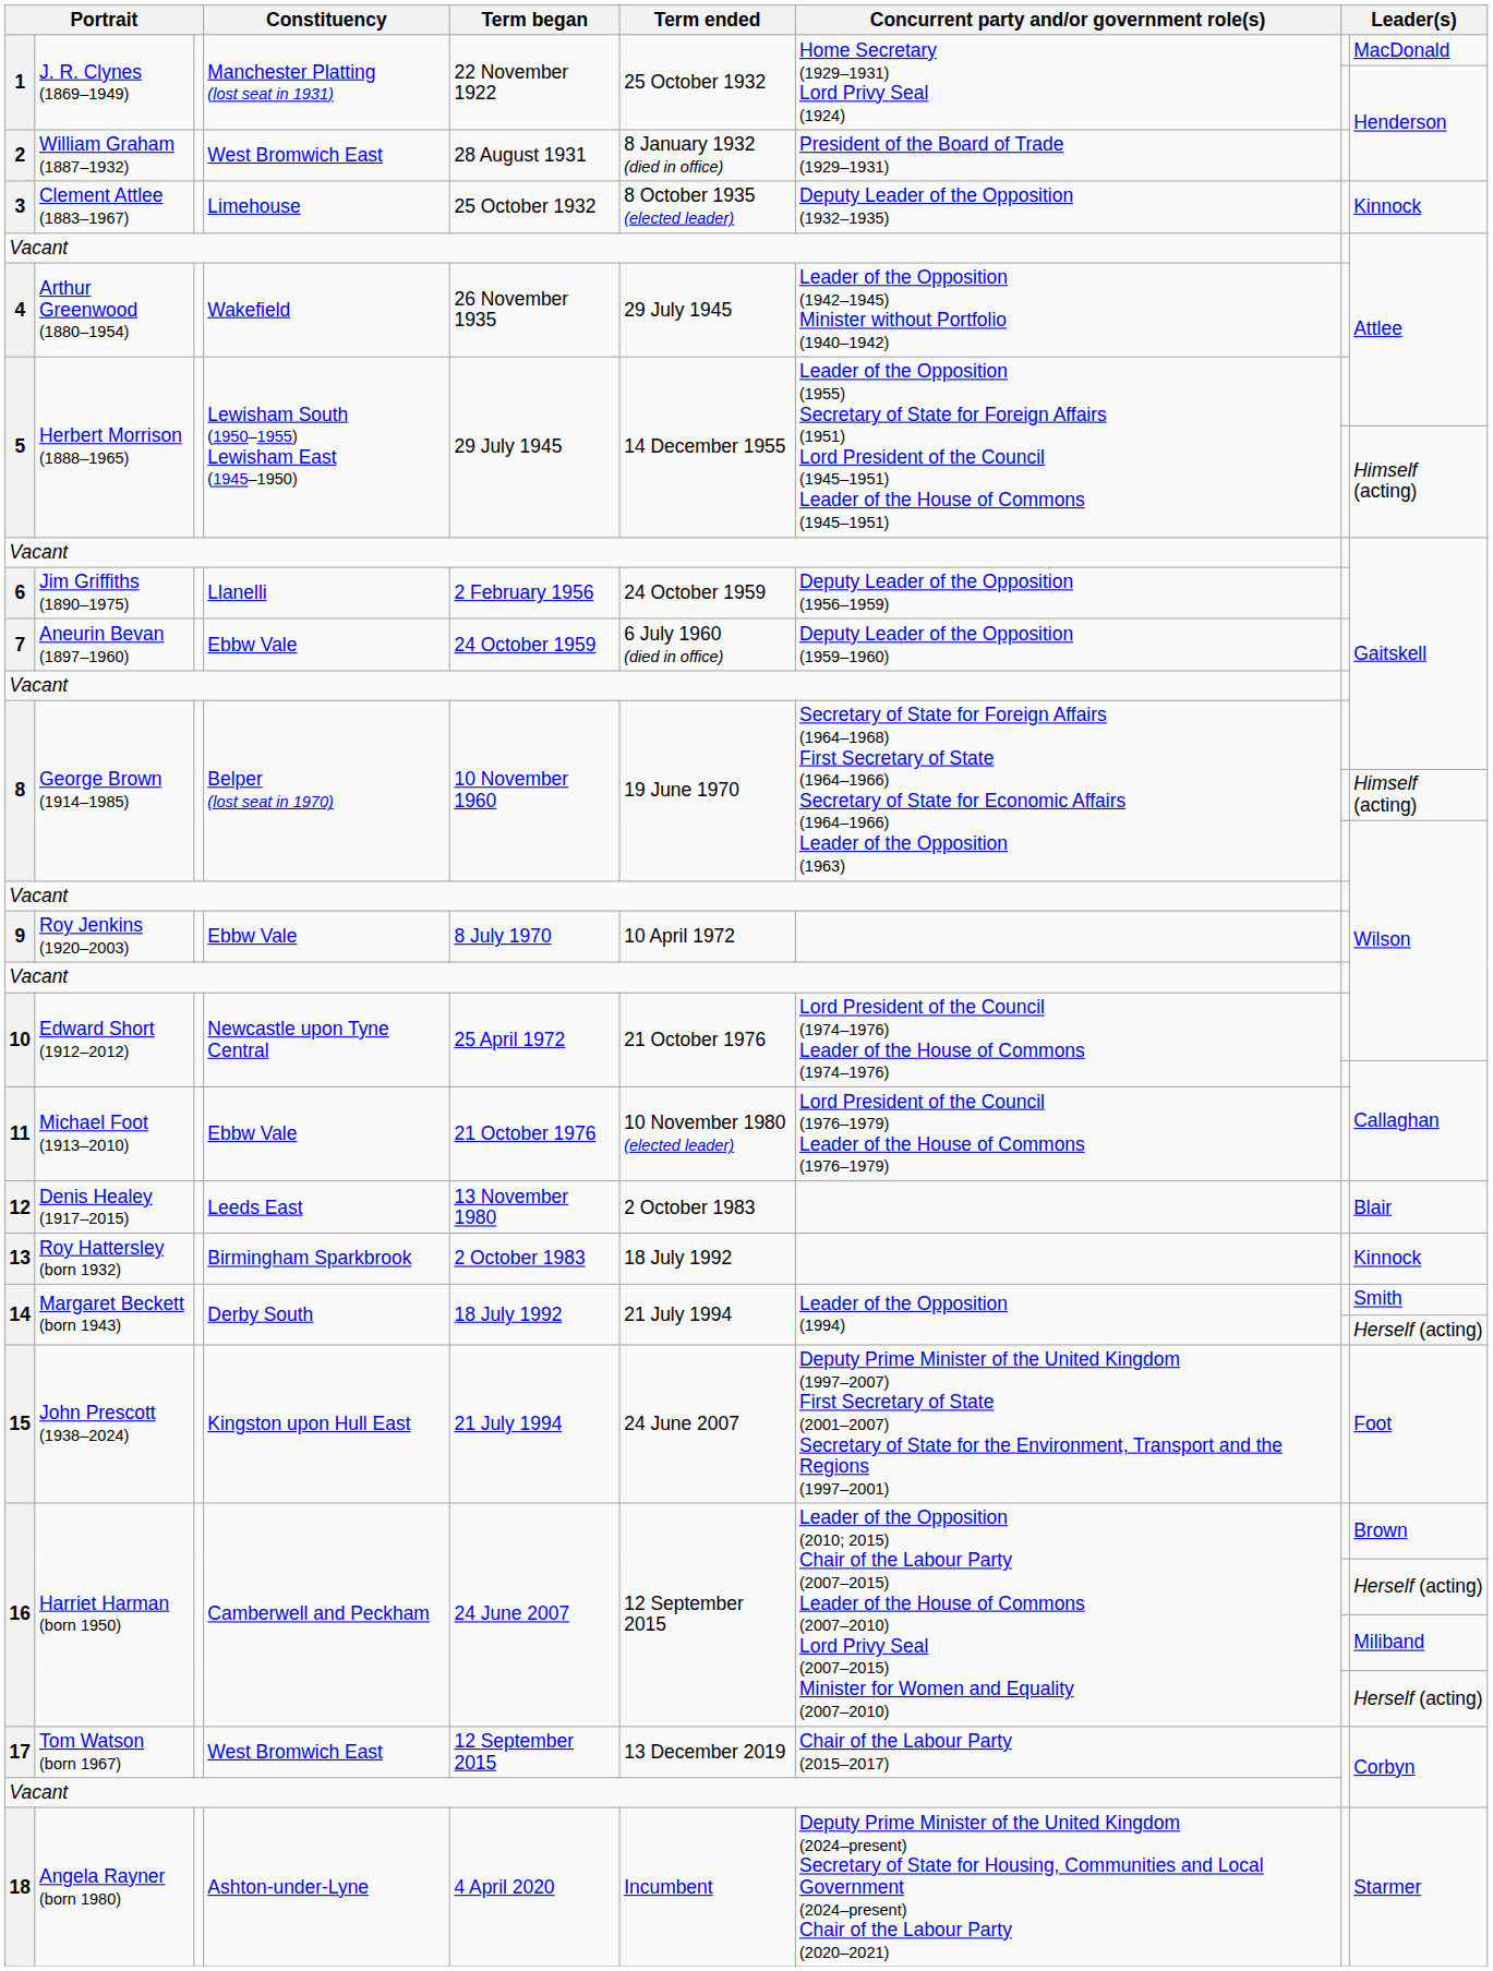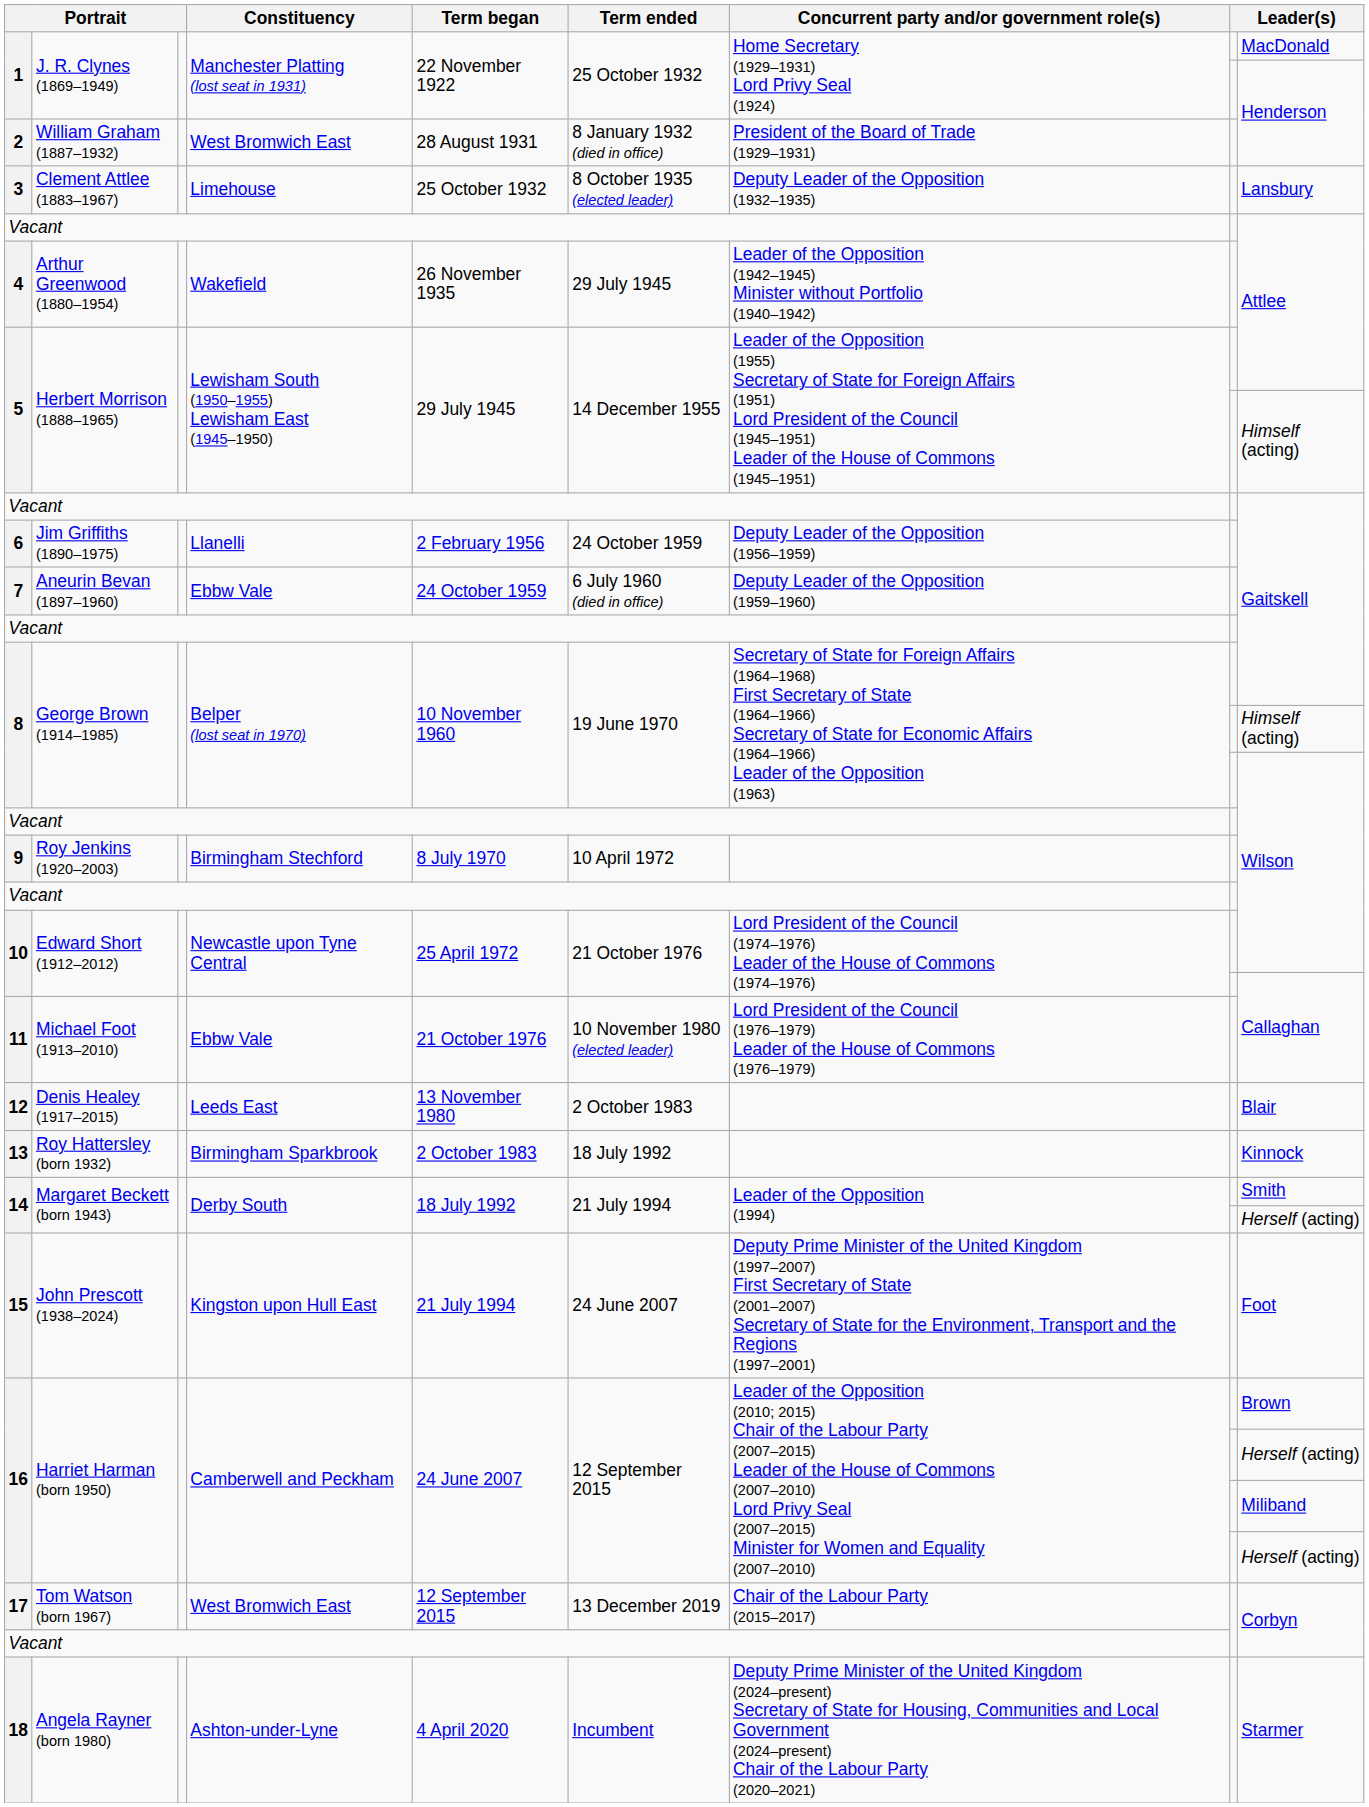3 | column 9: Kinnock -> Lansbury
9 | Constituency: Ebbw Vale -> Birmingham Stechford
